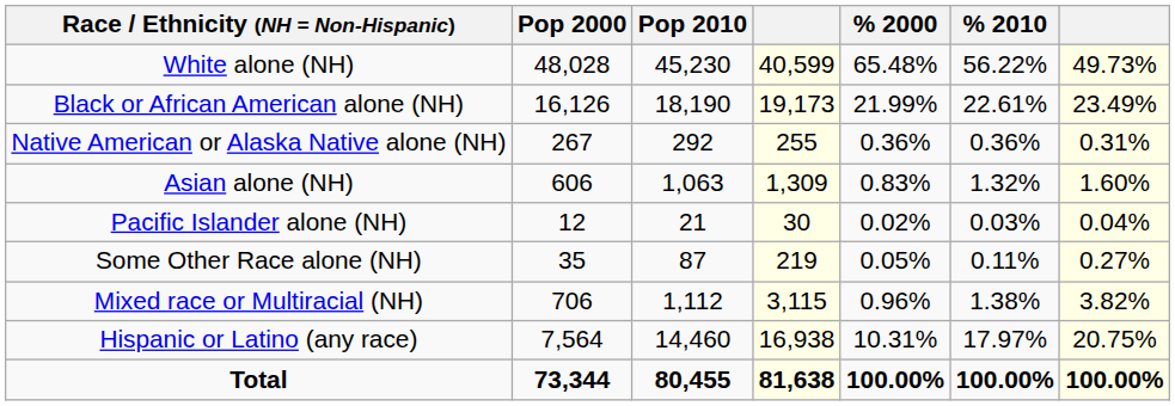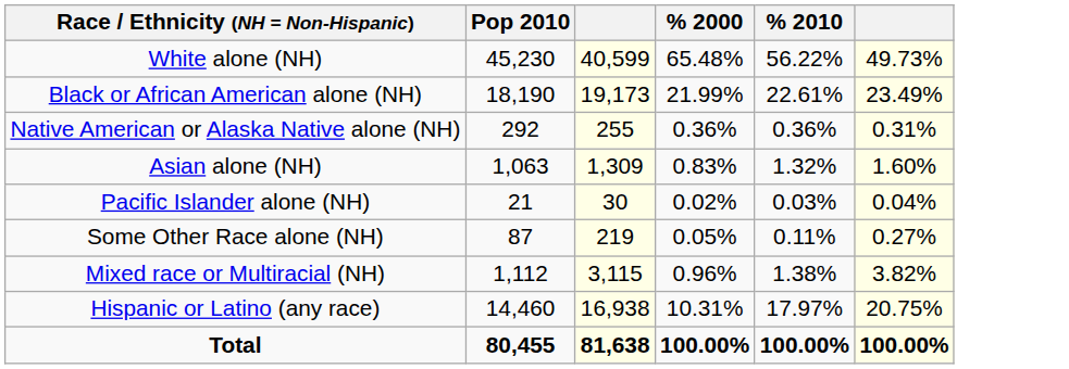- column: Pop 2000 | 48,028 | 16,126 | 267 | 606 | 12 | 35 | 706 | 7,564 | 73,344
